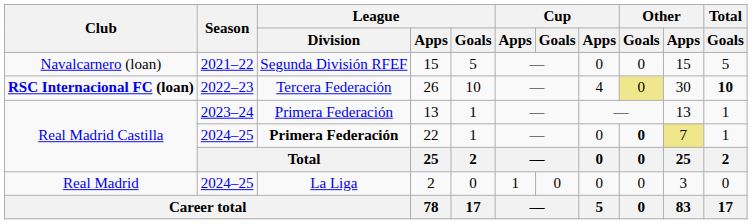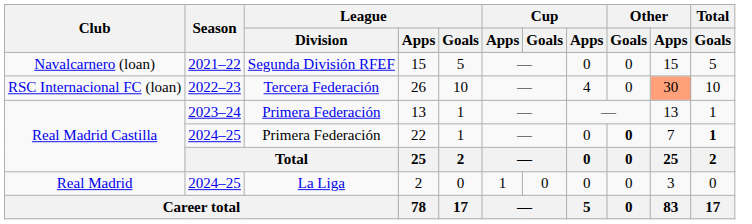26 | Club: bold -> normal
26 | Other / Goals: khaki background -> no background
26 | Other / Apps: no background -> lightsalmon background
26 | Total / Goals: bold -> normal
22 | League / Division: bold -> normal
22 | Other / Apps: khaki background -> no background
22 | Total / Goals: normal -> bold
